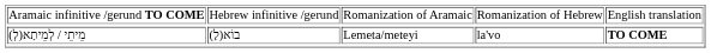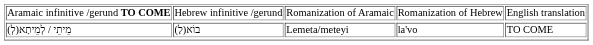(לְ)מֵיתֵי / לְמֵיתָא | column 5: bold -> normal
